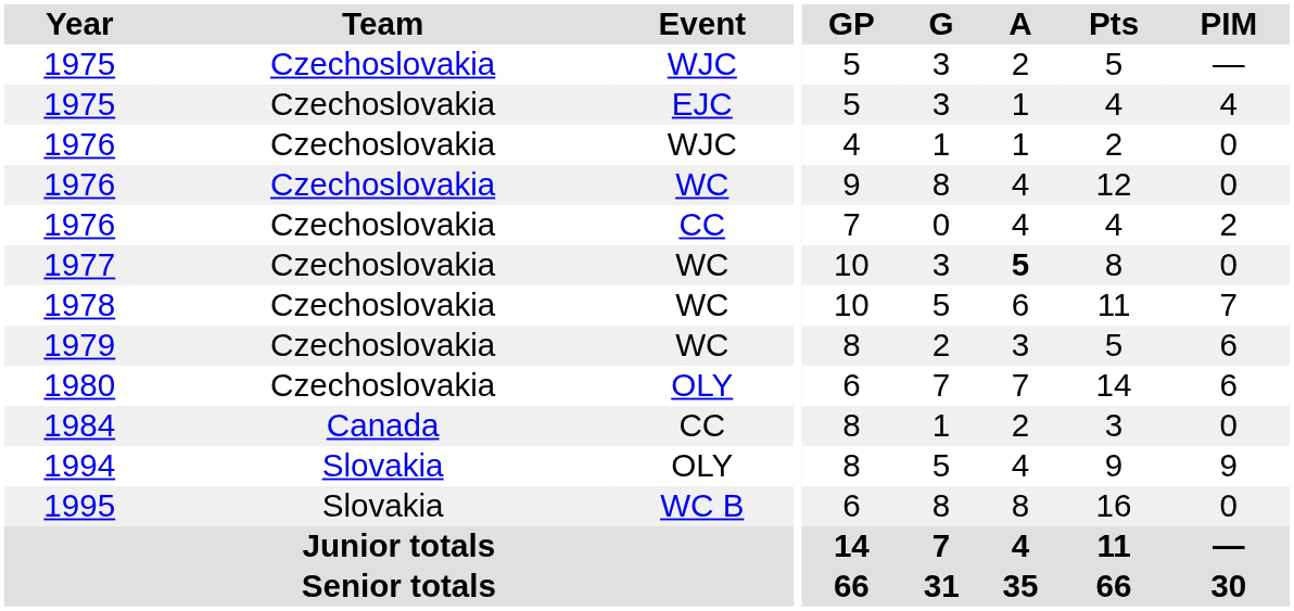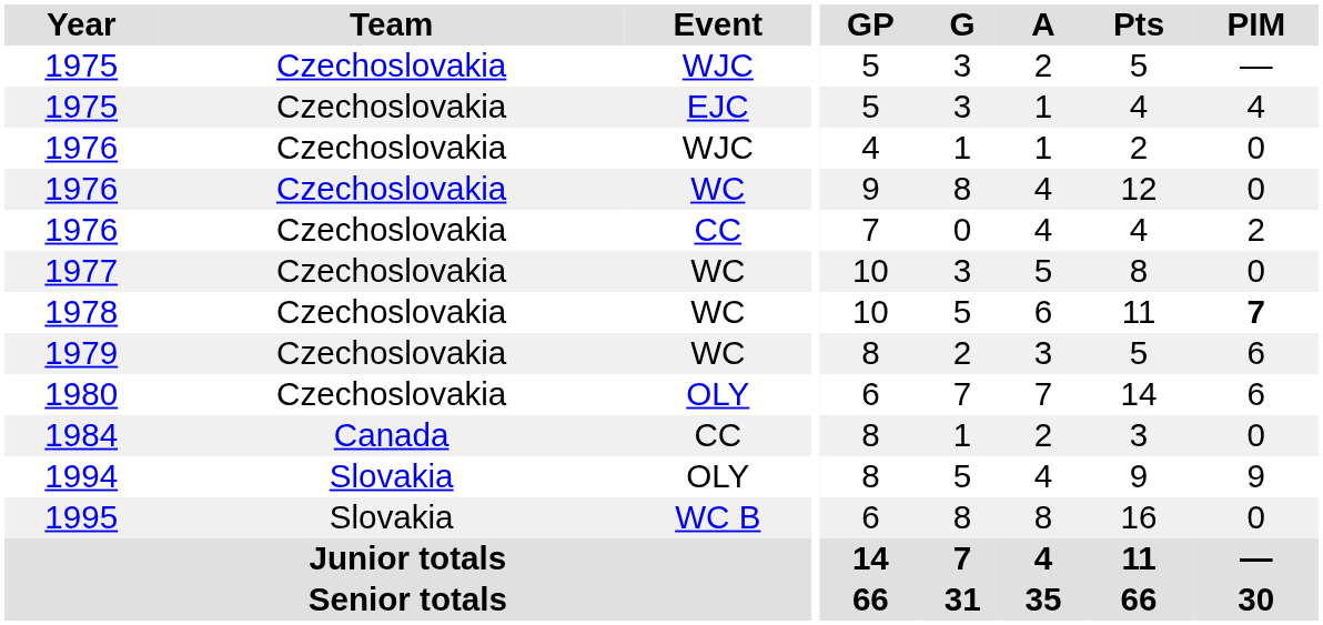1977 | A: bold -> normal
1978 | PIM: normal -> bold
